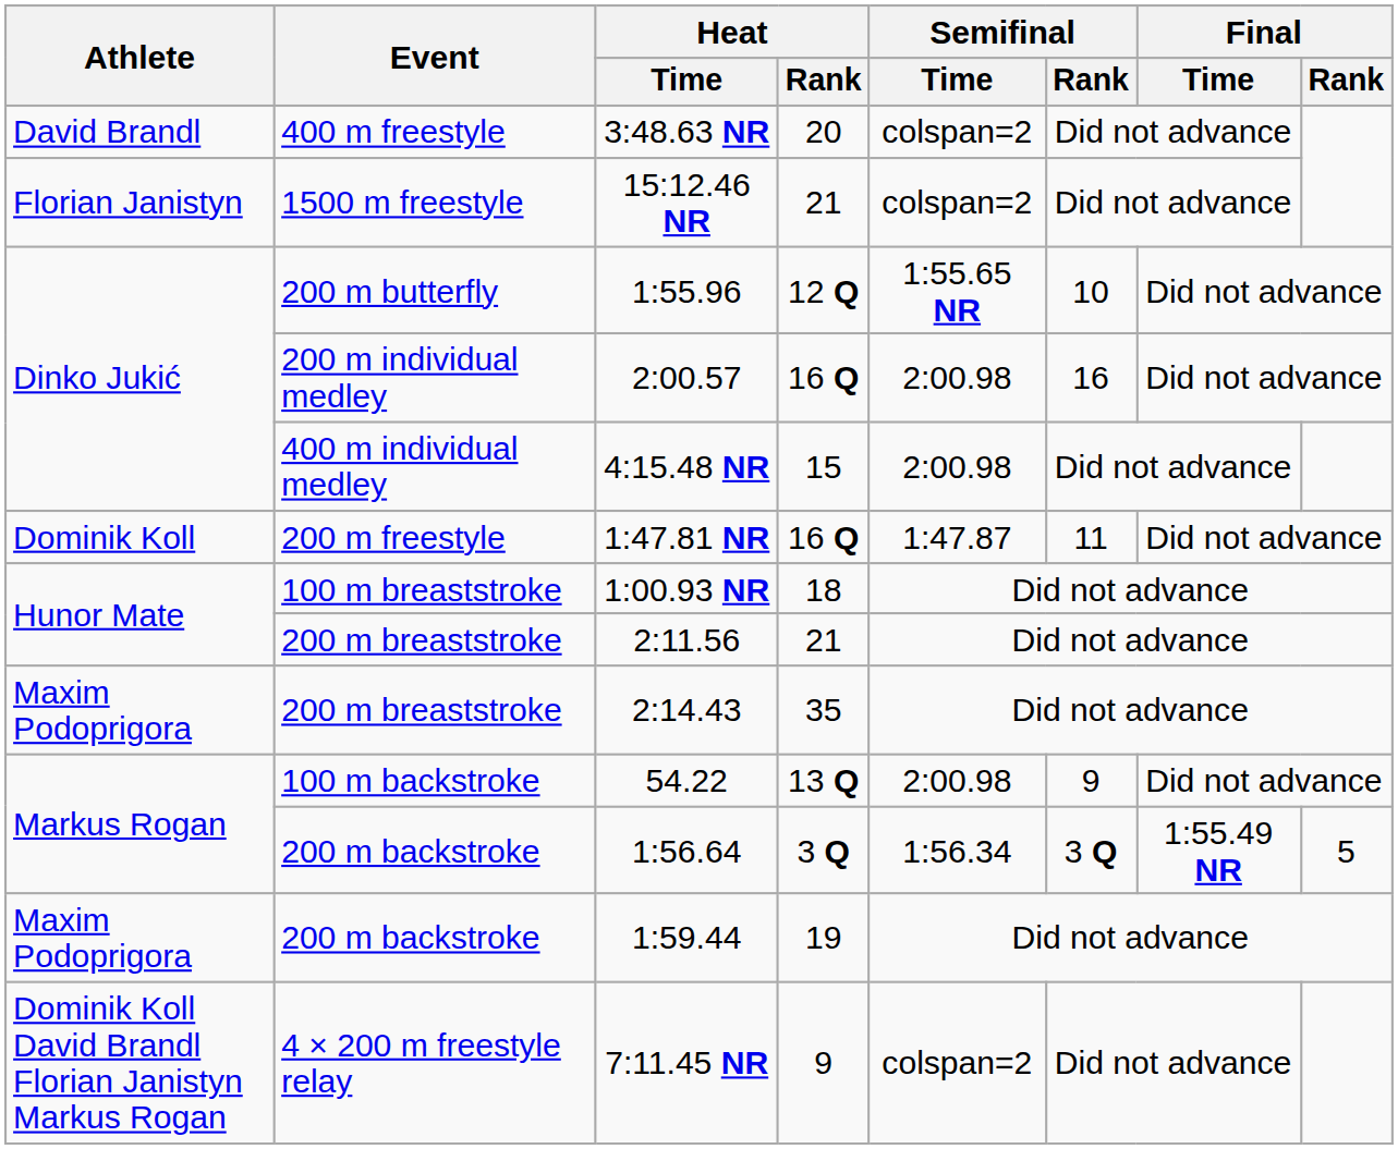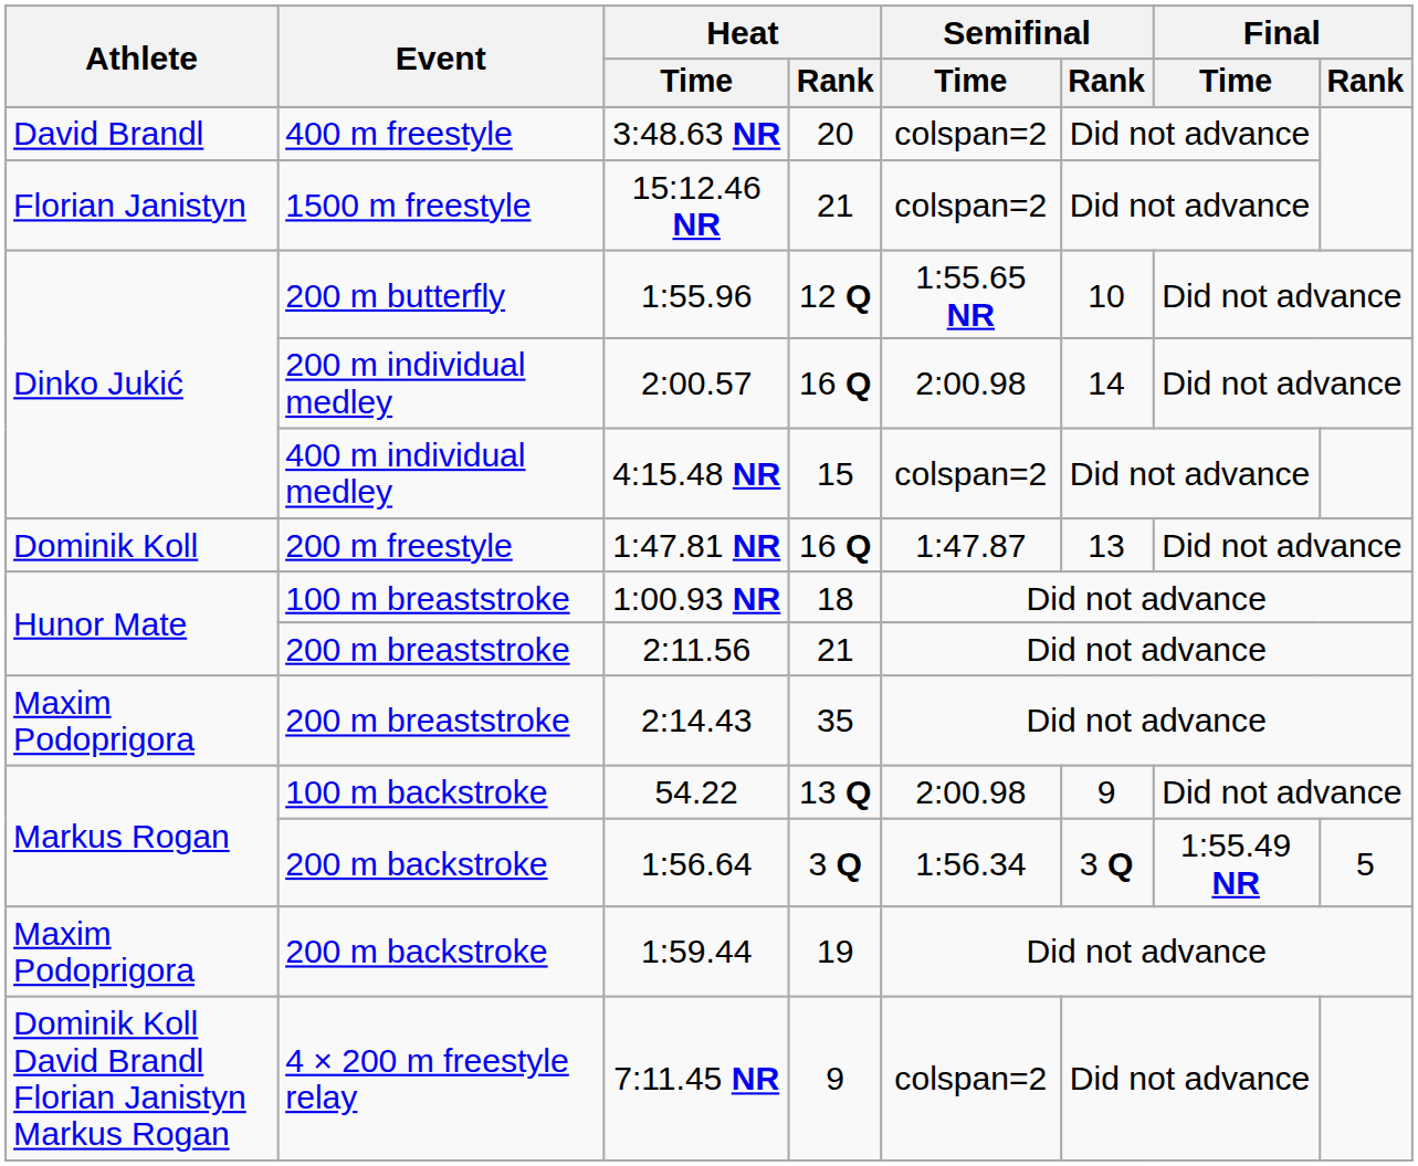2:00.57 | Semifinal / Rank: 16 -> 14
4:15.48 NR | Semifinal / Time: 2:00.98 -> colspan=2
1:47.81 NR | Semifinal / Rank: 11 -> 13
